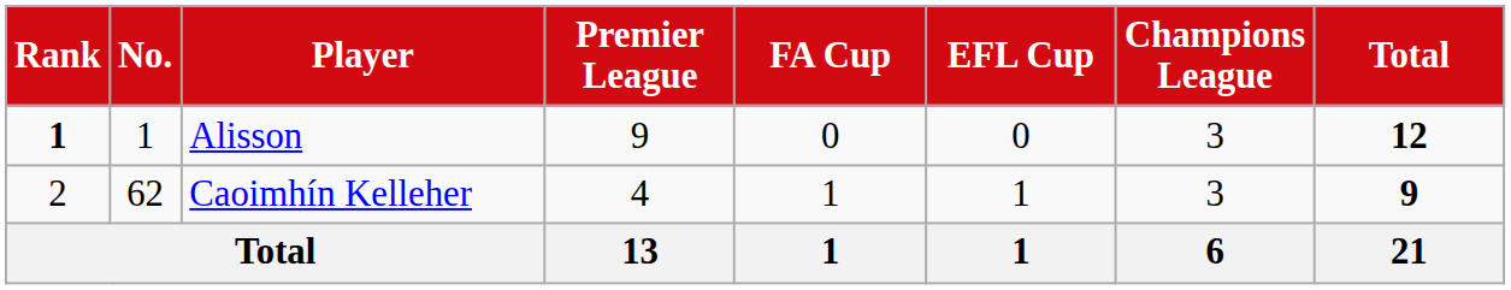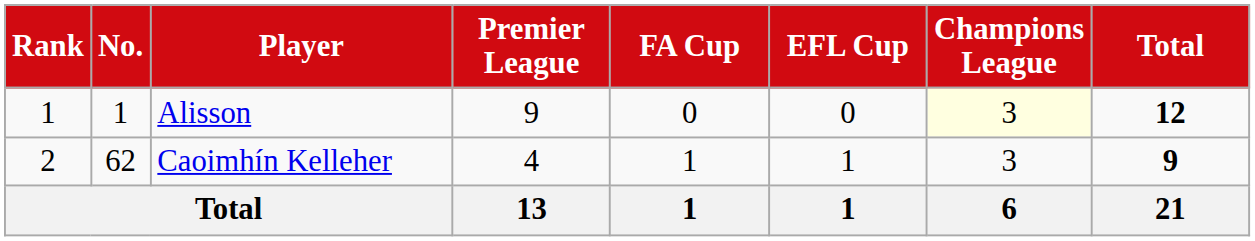Alisson | Rank: bold -> normal
Alisson | Champions League: no background -> lightyellow background
